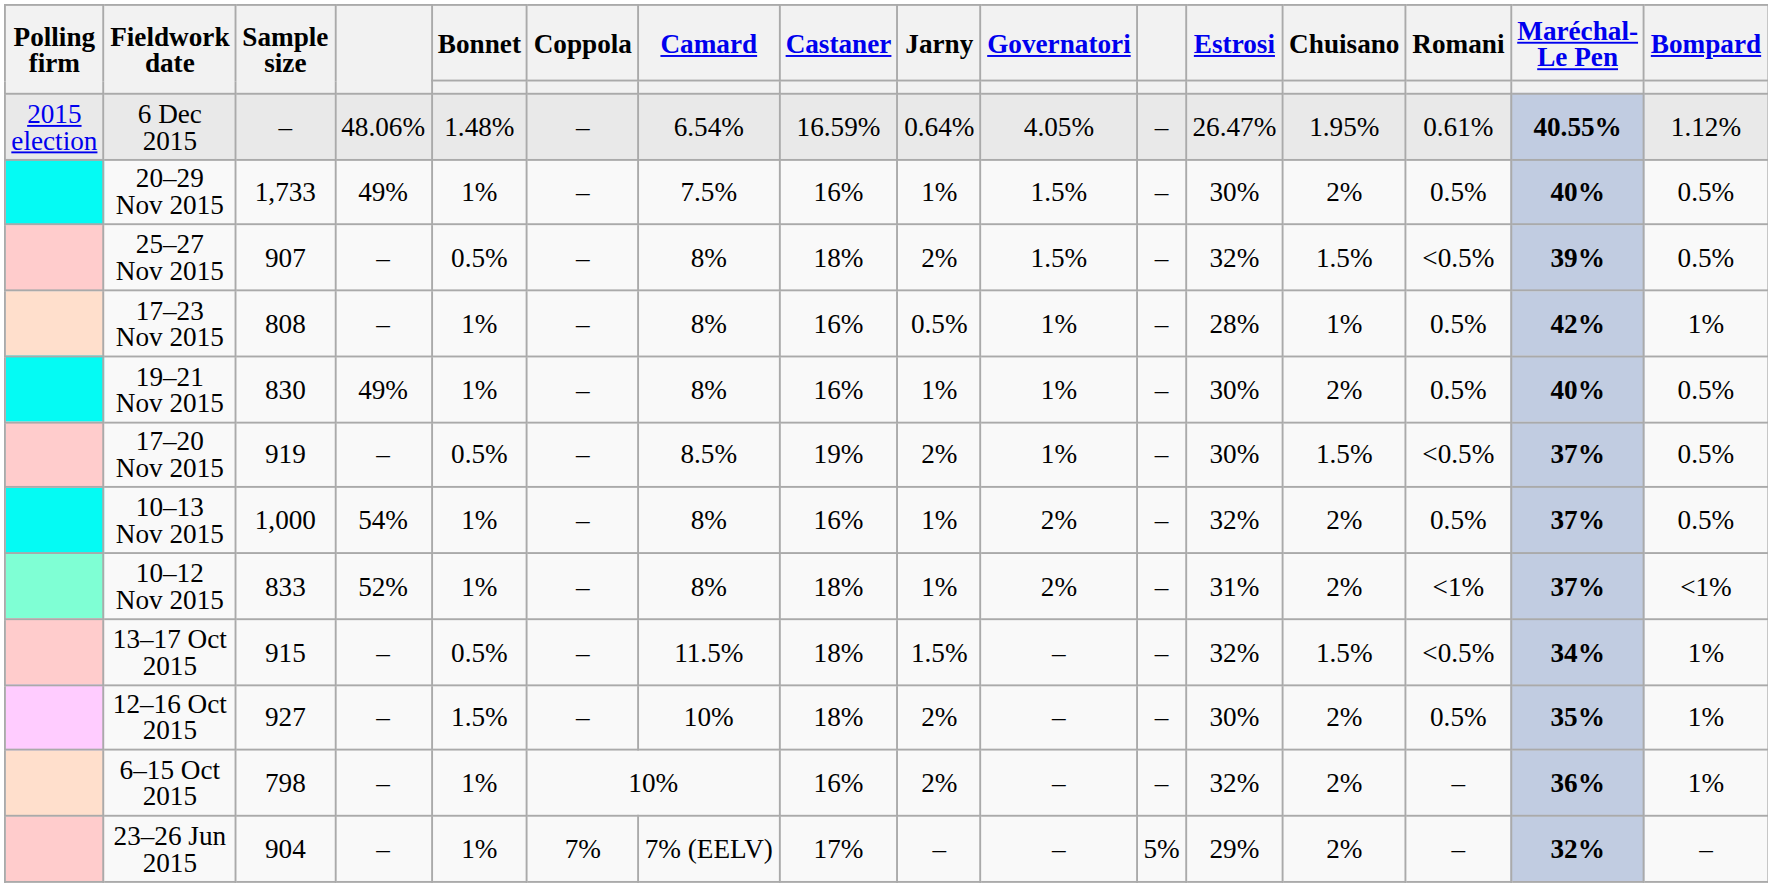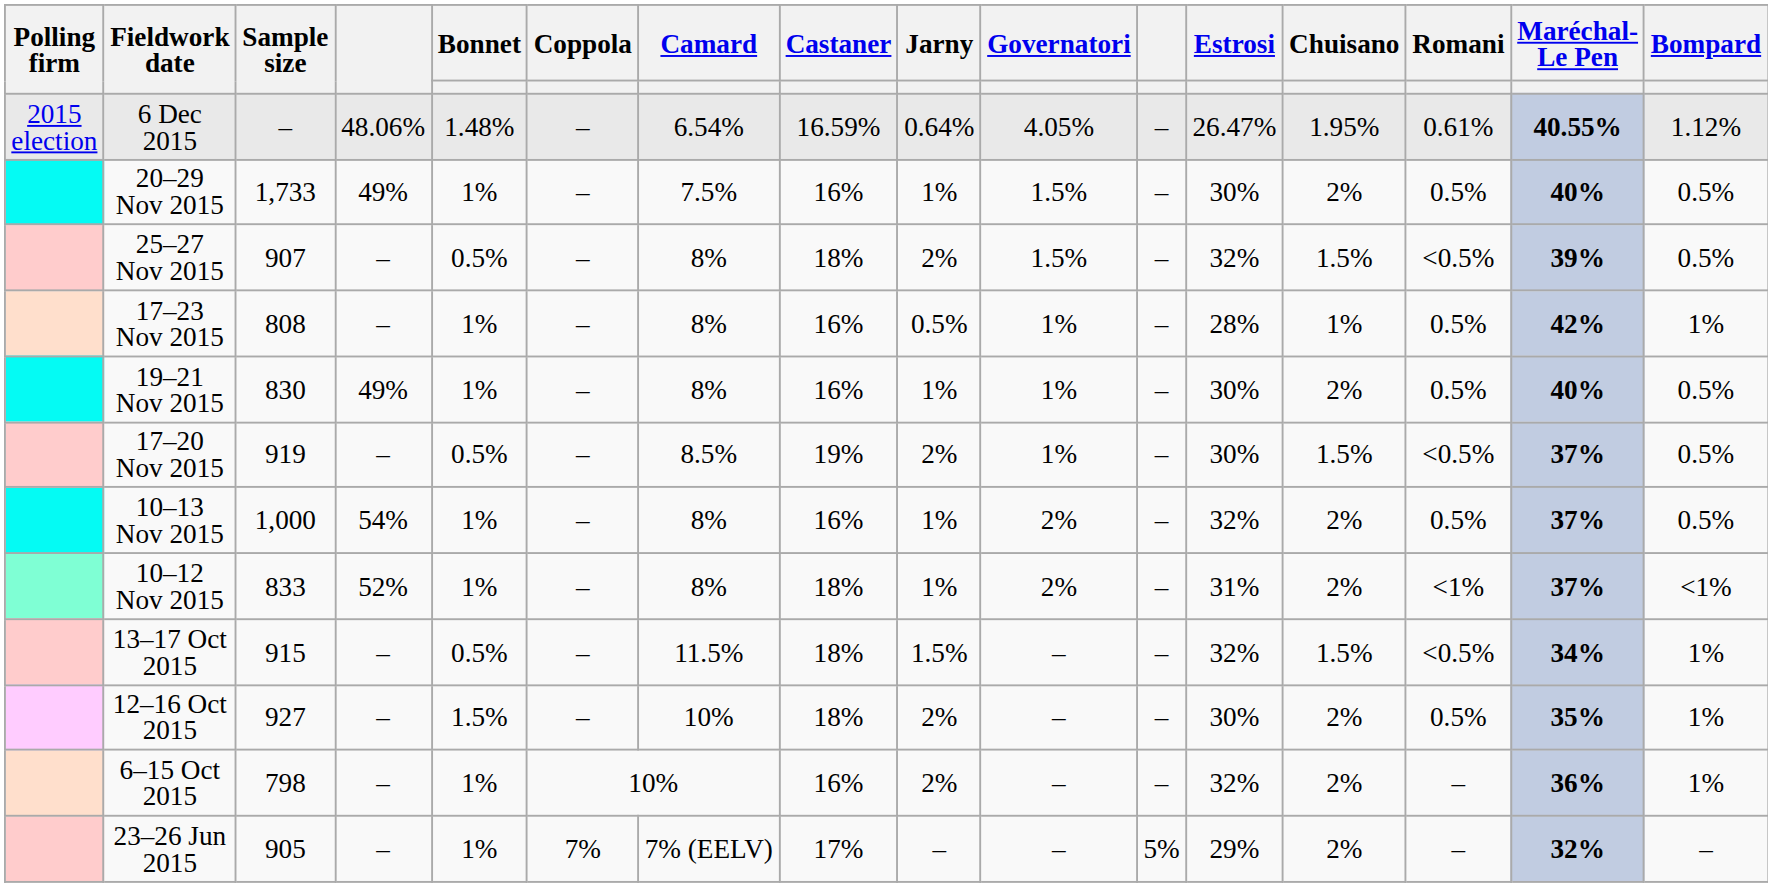23–26 Jun 2015 | Sample size: 904 -> 905
